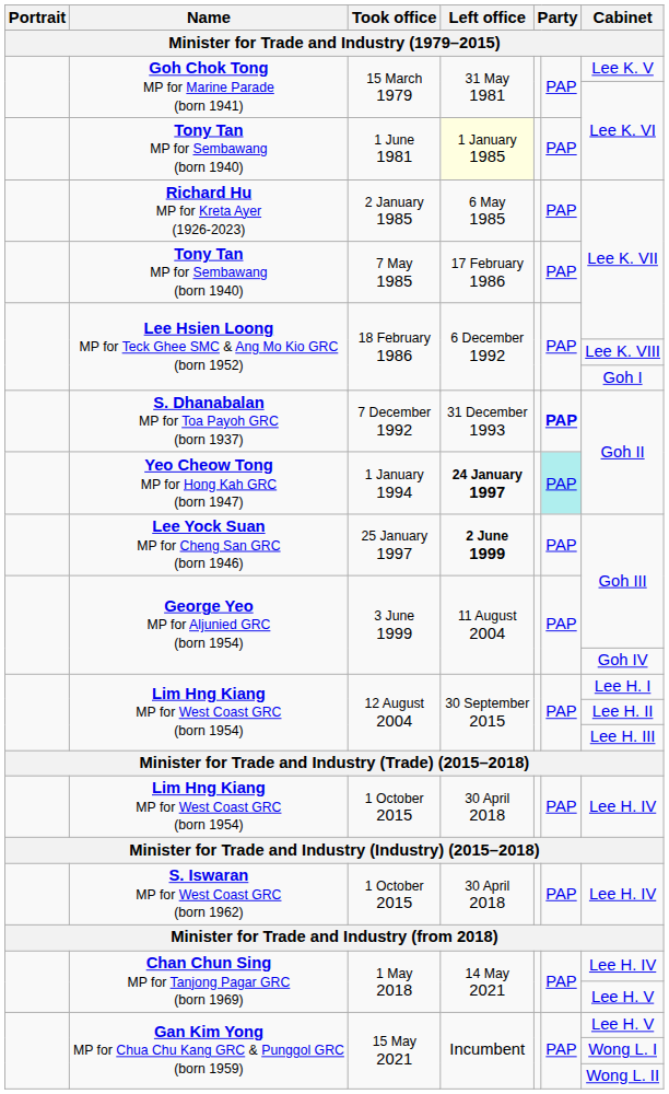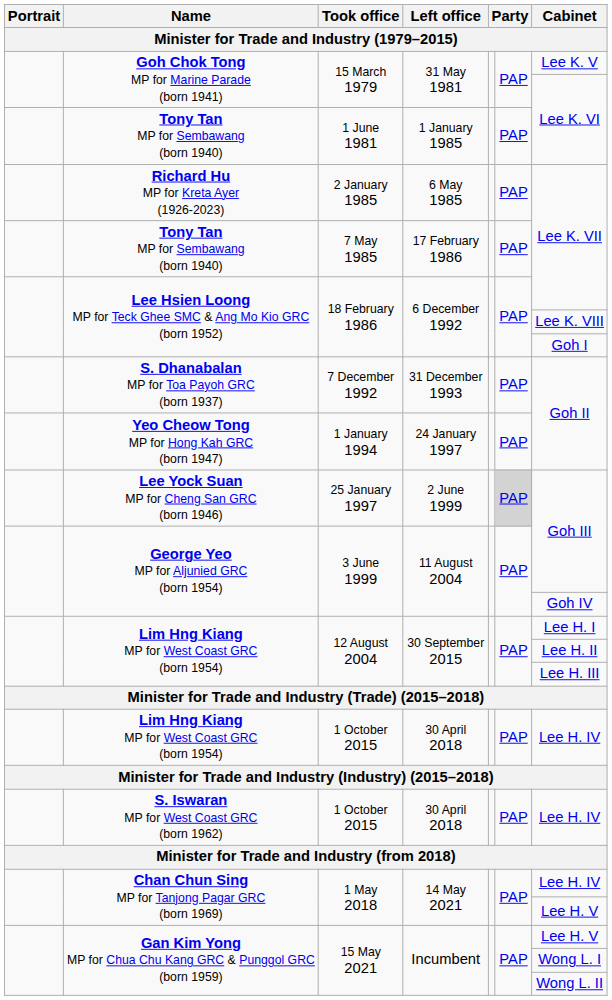1 June 1981 | Left office: lightyellow background -> no background
7 December 1992 | column 6: bold -> normal
1 January 1994 | Left office: bold -> normal
1 January 1994 | column 6: paleturquoise background -> no background
25 January 1997 | Left office: bold -> normal
25 January 1997 | column 6: no background -> lightgrey background
